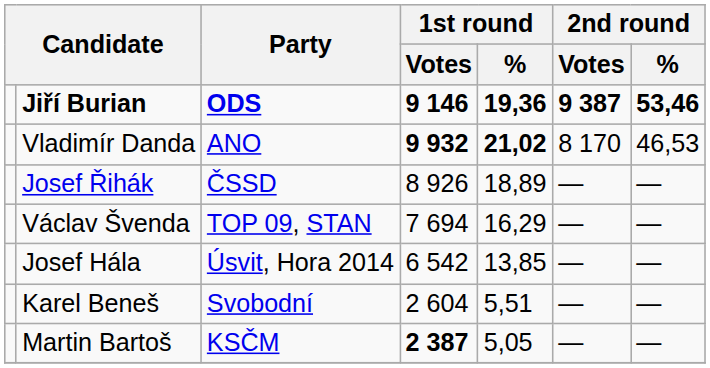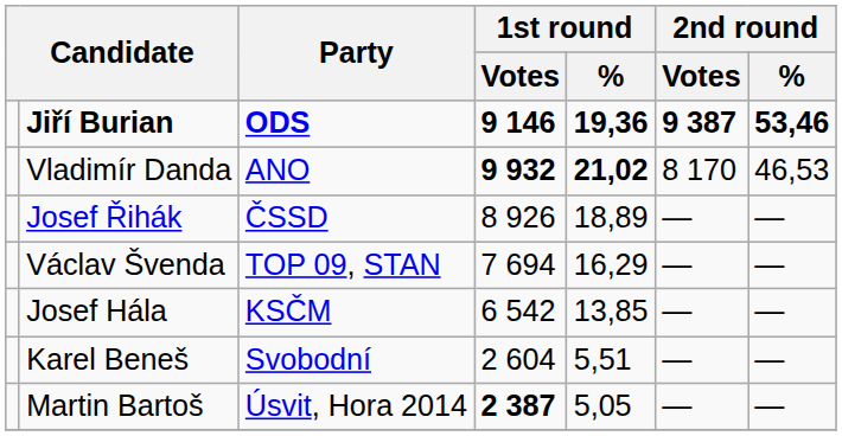Josef Hála | Party: Úsvit, Hora 2014 -> KSČM
Martin Bartoš | Party: KSČM -> Úsvit, Hora 2014
